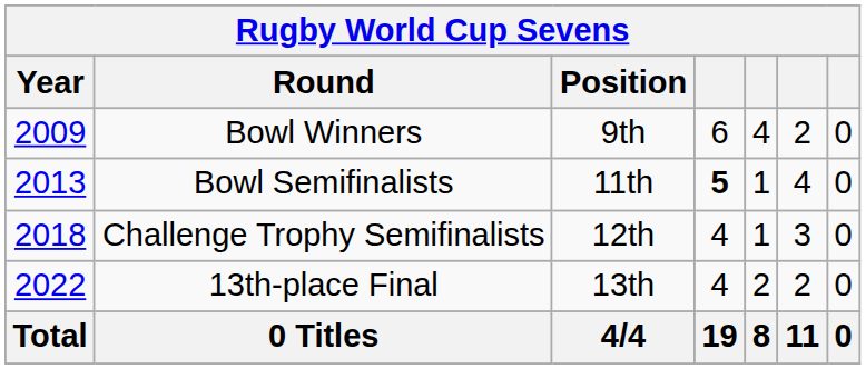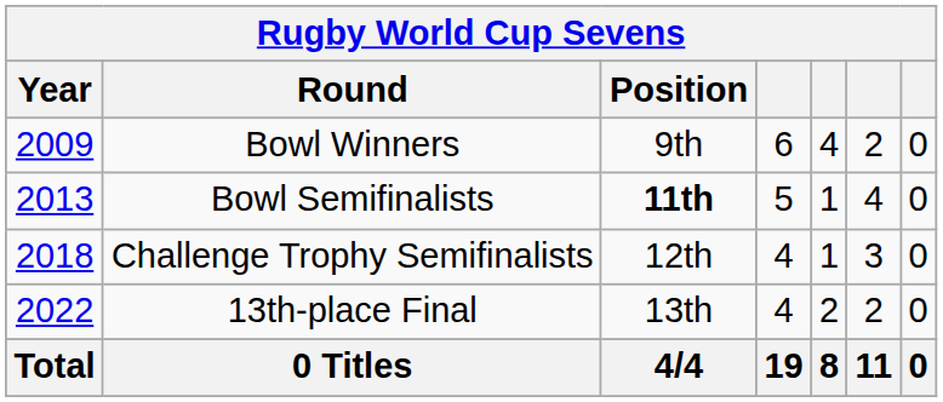Bowl Semifinalists | Position: normal -> bold
Bowl Semifinalists | column 4: bold -> normal
